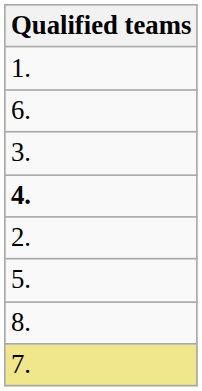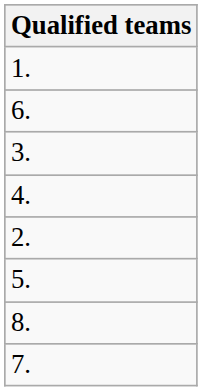row 5 | column 1: bold -> normal
row 9 | column 1: khaki background -> no background
